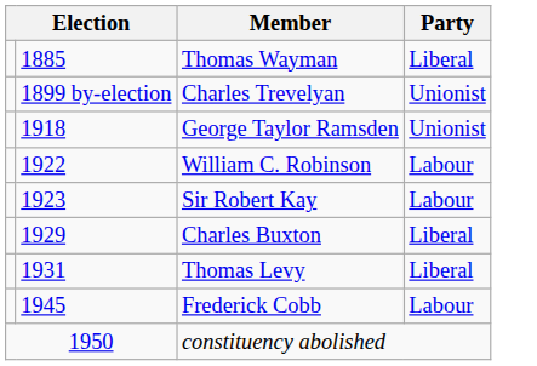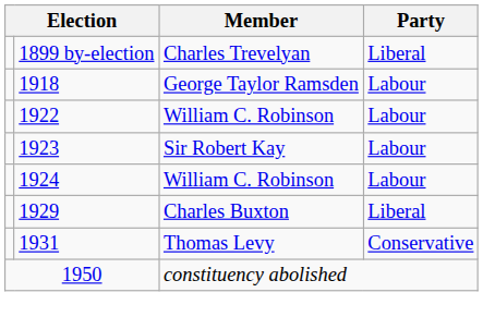- row: 1885 | Thomas Wayman | Liberal
Charles Trevelyan | Party: Unionist -> Liberal
George Taylor Ramsden | Party: Unionist -> Labour
+ row: 1924 | William C. Robinson | Labour
Thomas Levy | Party: Liberal -> Conservative
- row: 1945 | Frederick Cobb | Labour
